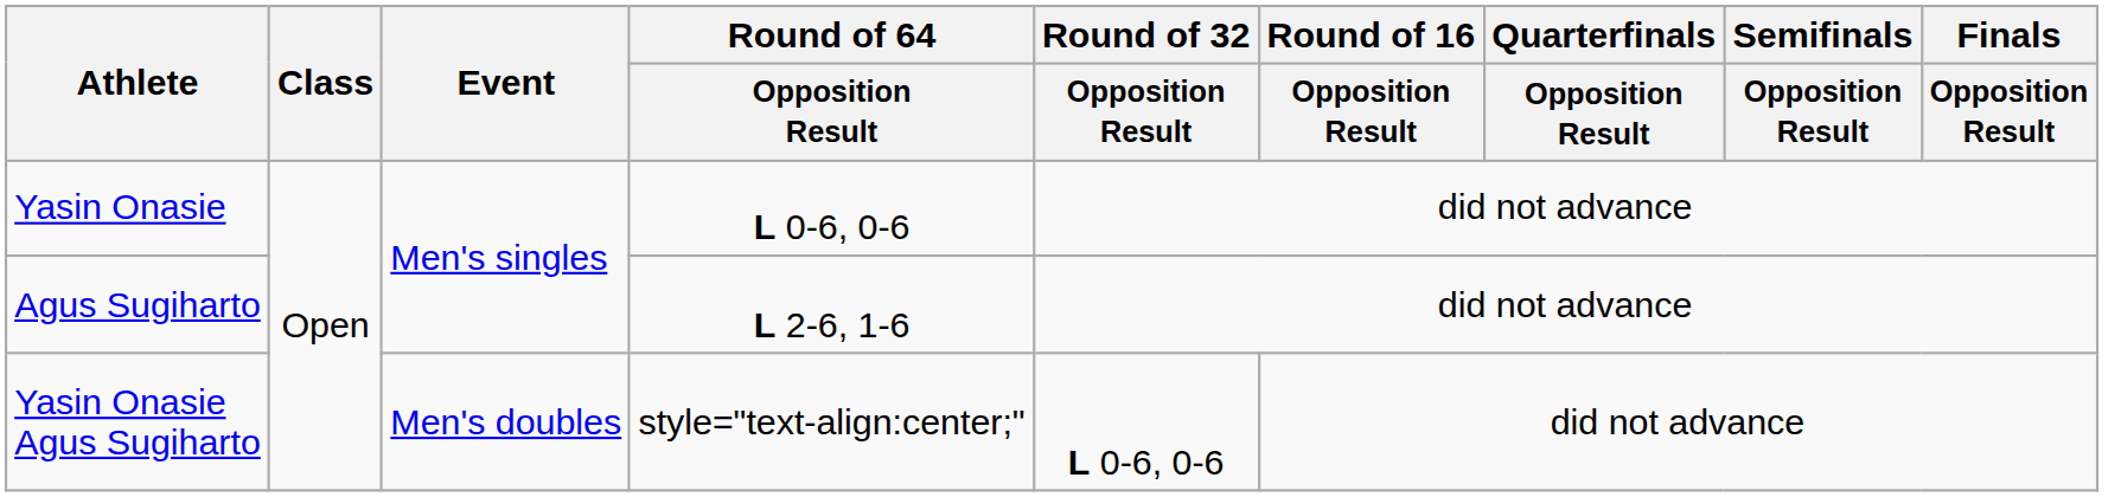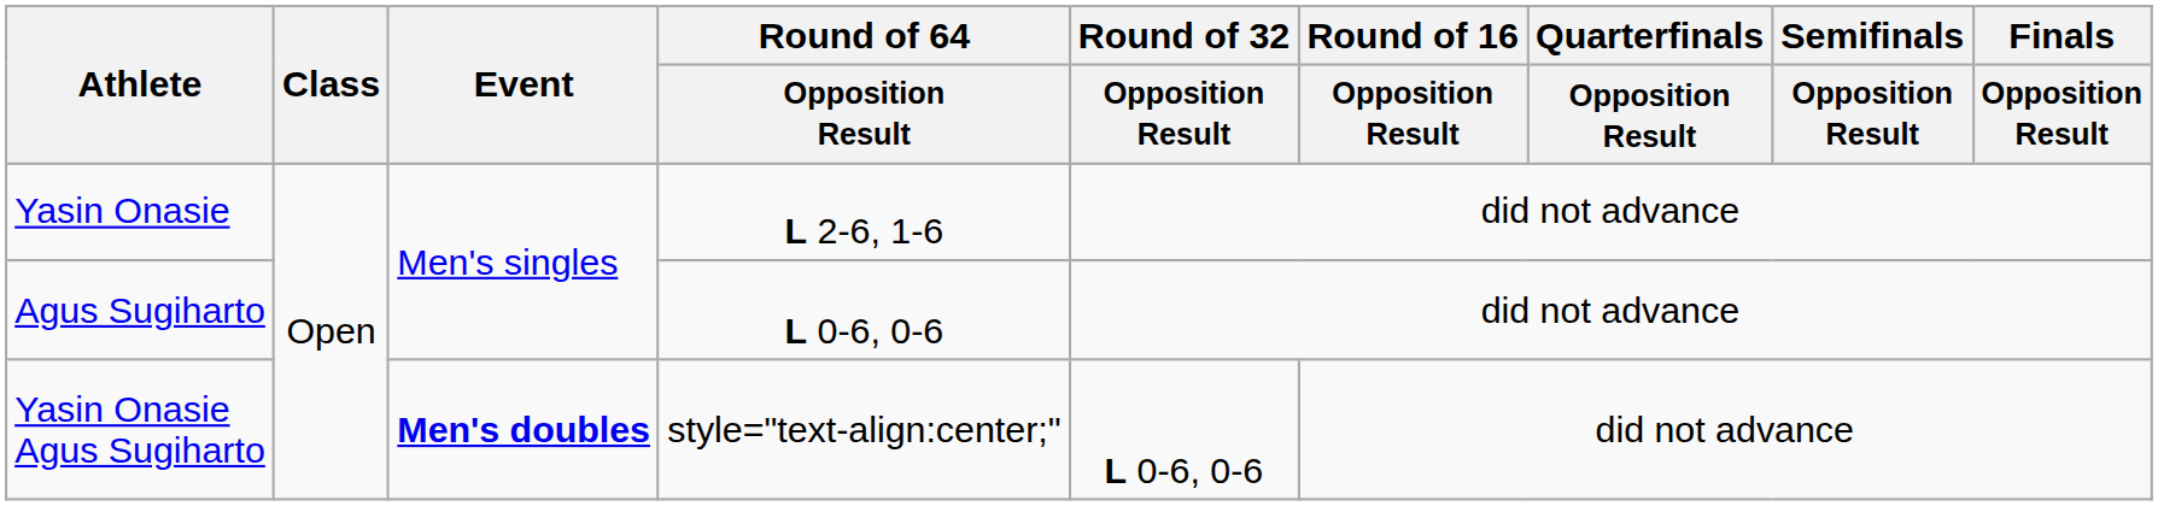Yasin Onasie | Round of 64 / Opposition Result: L 0-6, 0-6 -> L 2-6, 1-6
Agus Sugiharto | Round of 64 / Opposition Result: L 2-6, 1-6 -> L 0-6, 0-6
Yasin Onasie Agus Sugiharto | Event: normal -> bold
